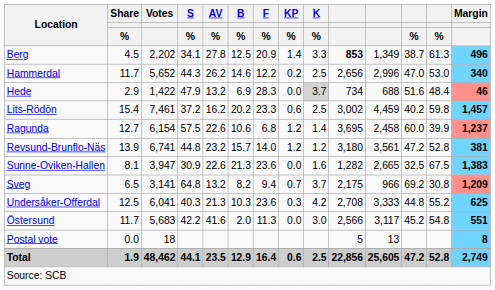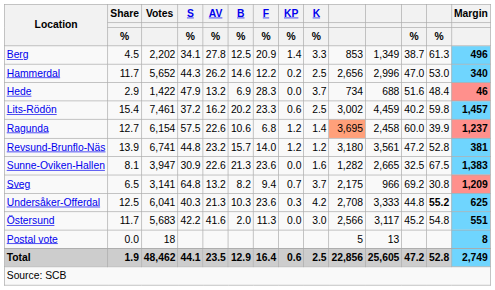Berg | column 10: bold -> normal
Hede | K / %: lightgrey background -> no background
Ragunda | column 10: no background -> lightsalmon background
Undersåker-Offerdal | column 13: normal -> bold
